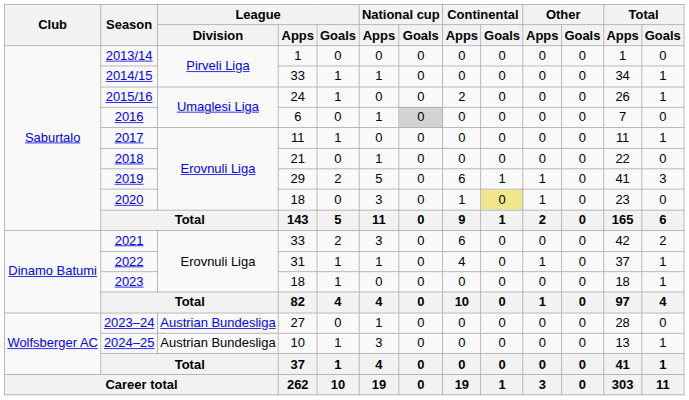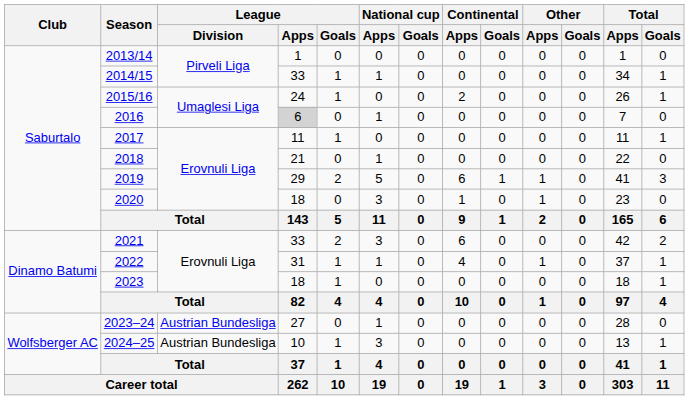2016 | League / Apps: no background -> lightgrey background
2016 | National cup / Goals: lightgrey background -> no background
2020 | Continental / Goals: khaki background -> no background
